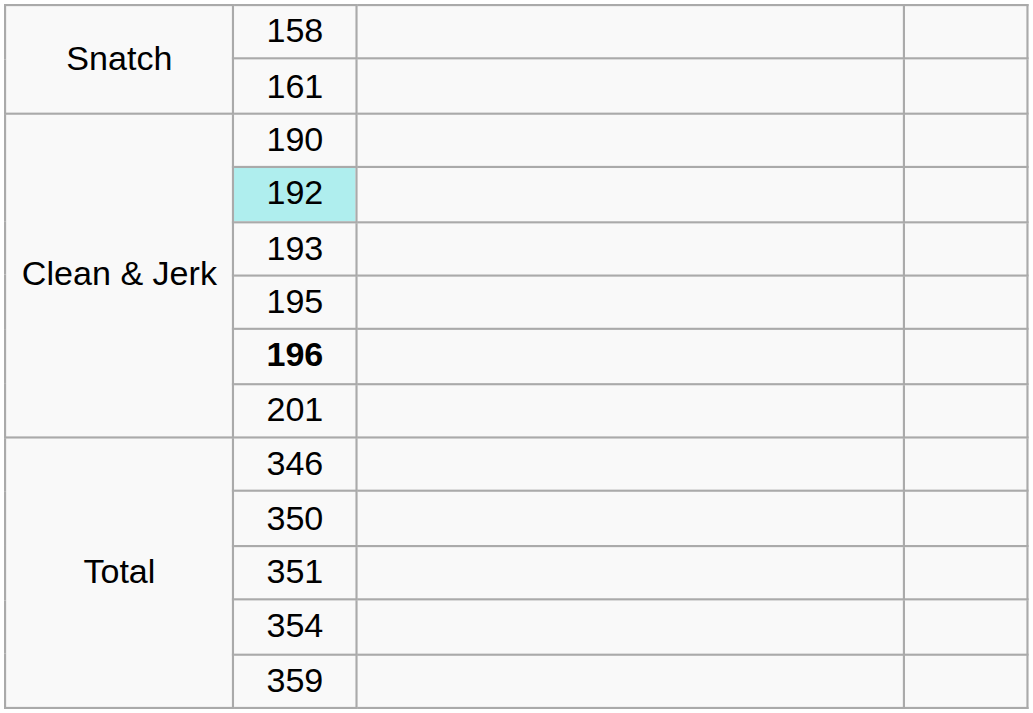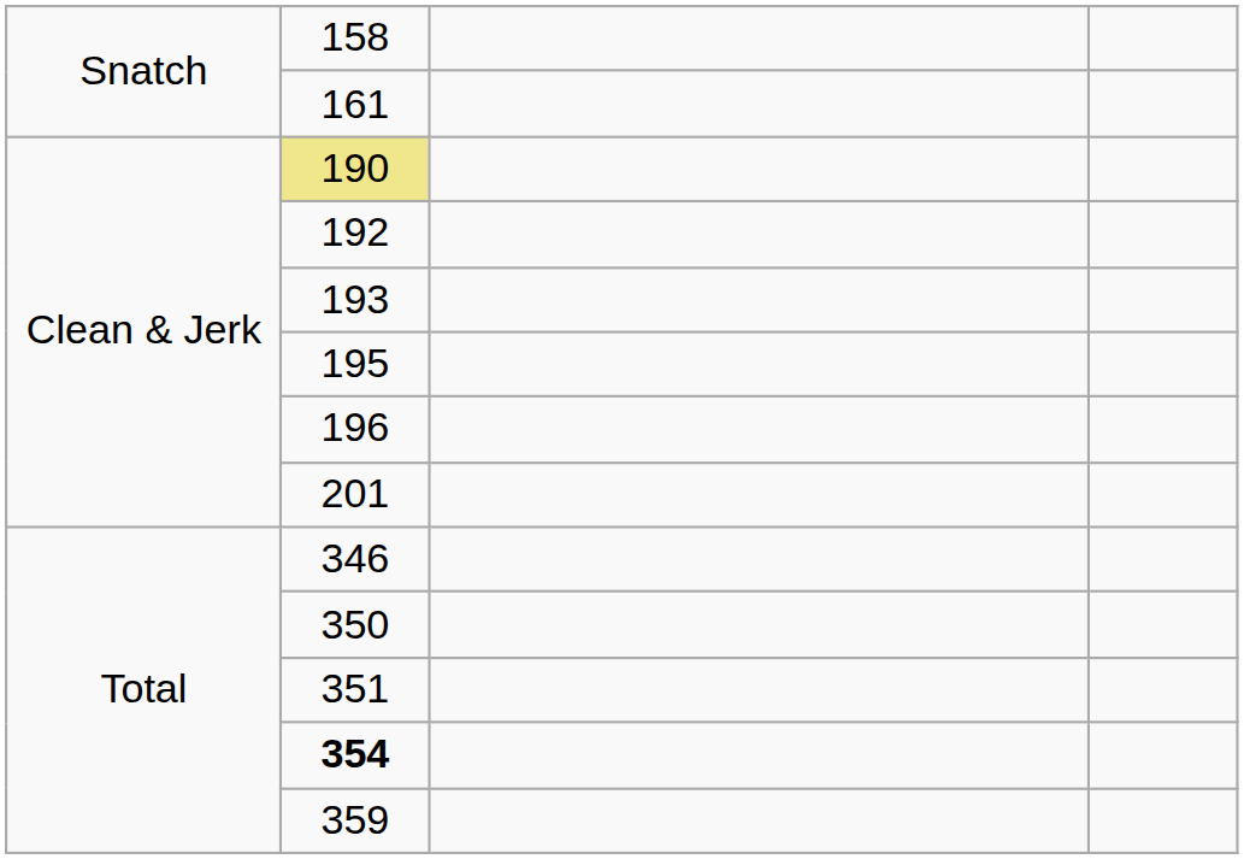190 | column 2: no background -> khaki background
192 | column 2: paleturquoise background -> no background
196 | column 2: bold -> normal
354 | column 2: normal -> bold
